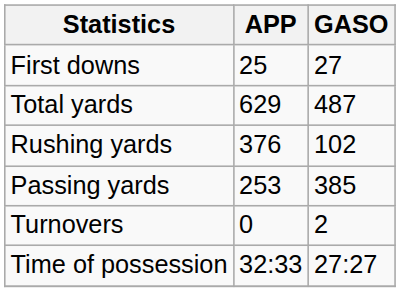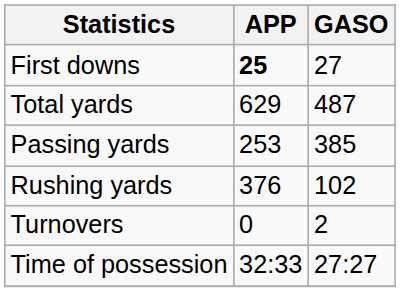First downs | APP: normal -> bold
rows swapped: Rushing yards <-> Passing yards
